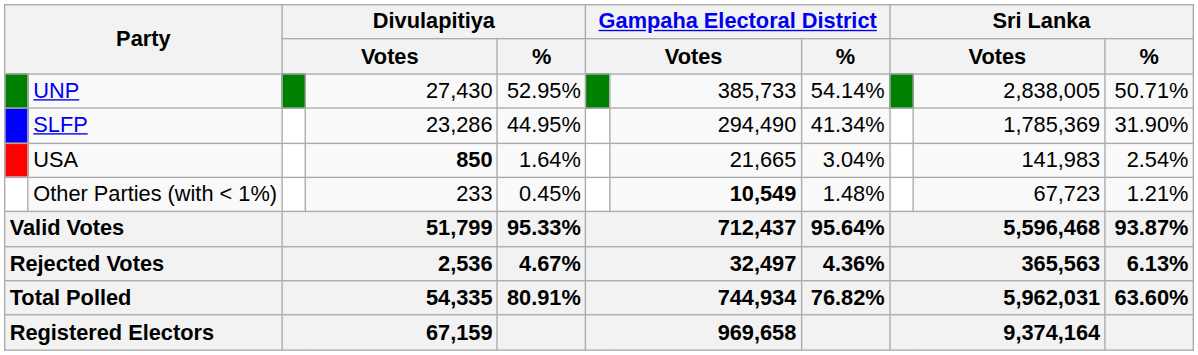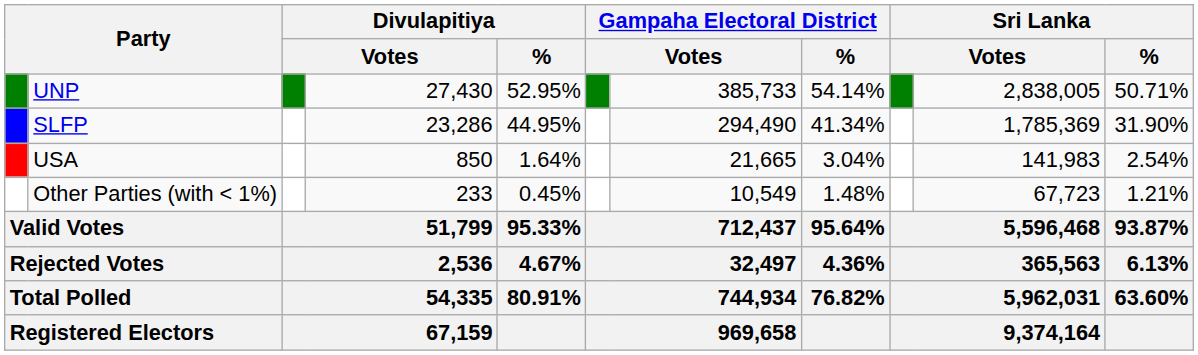USA | column 4: bold -> normal
Other Parties (with < 1%) | column 7: bold -> normal
